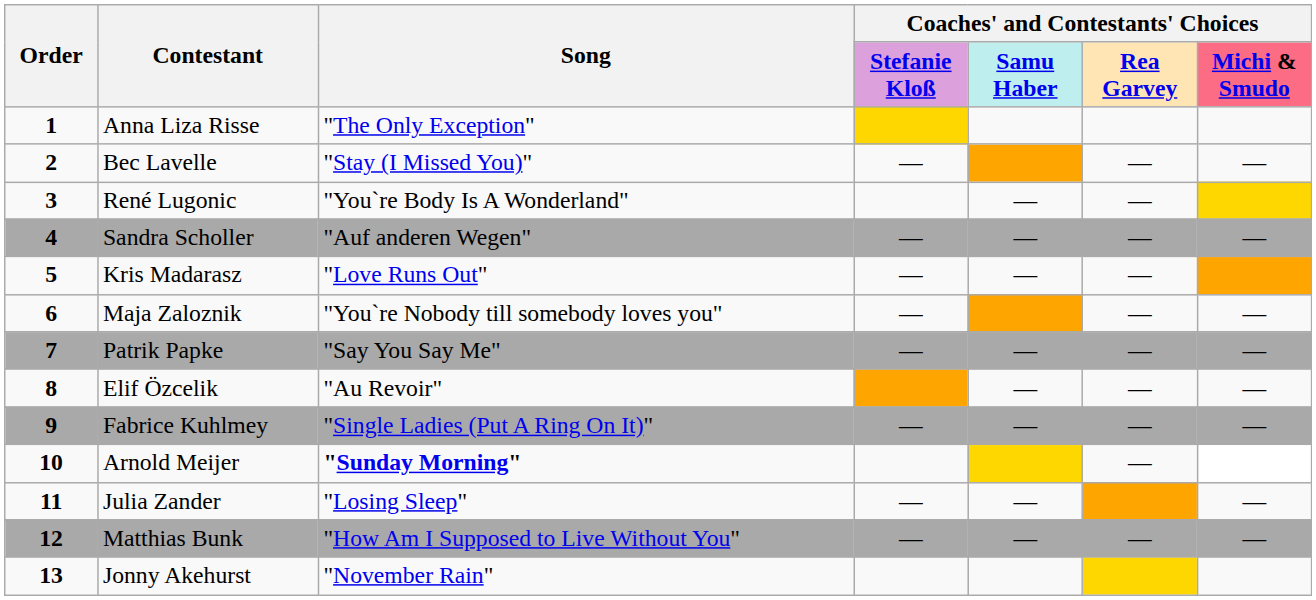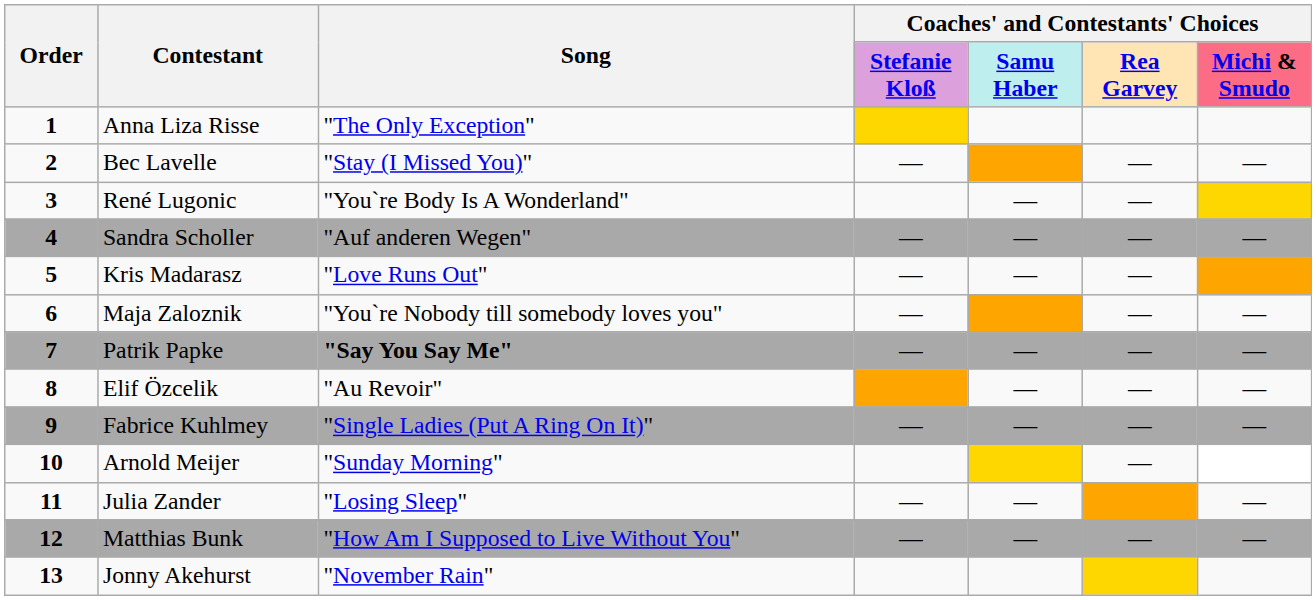Patrik Papke | Song: normal -> bold
Arnold Meijer | Song: bold -> normal
